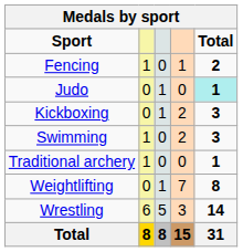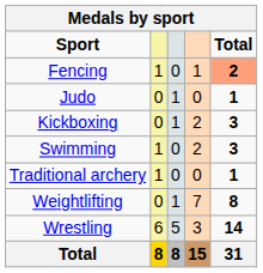Fencing | Total: no background -> lightsalmon background
Judo | Total: paleturquoise background -> no background
